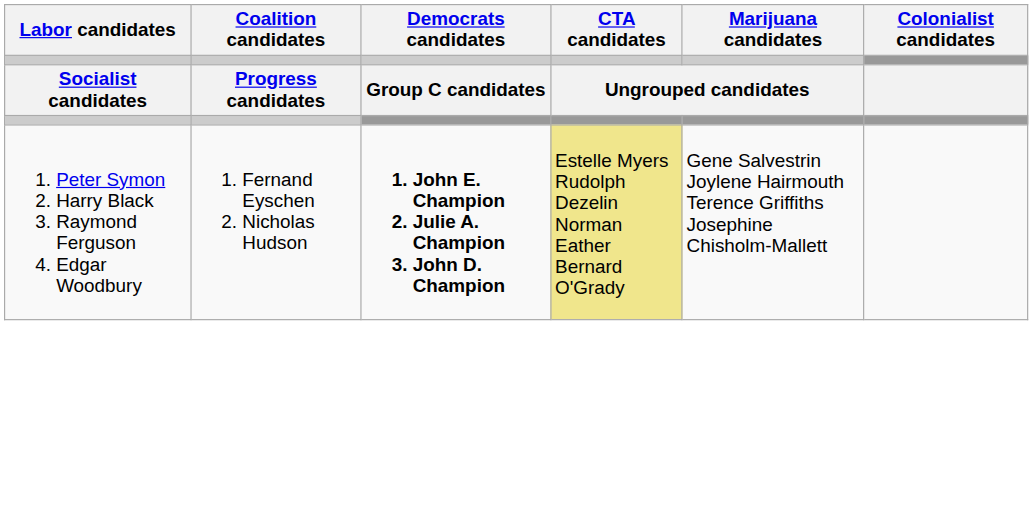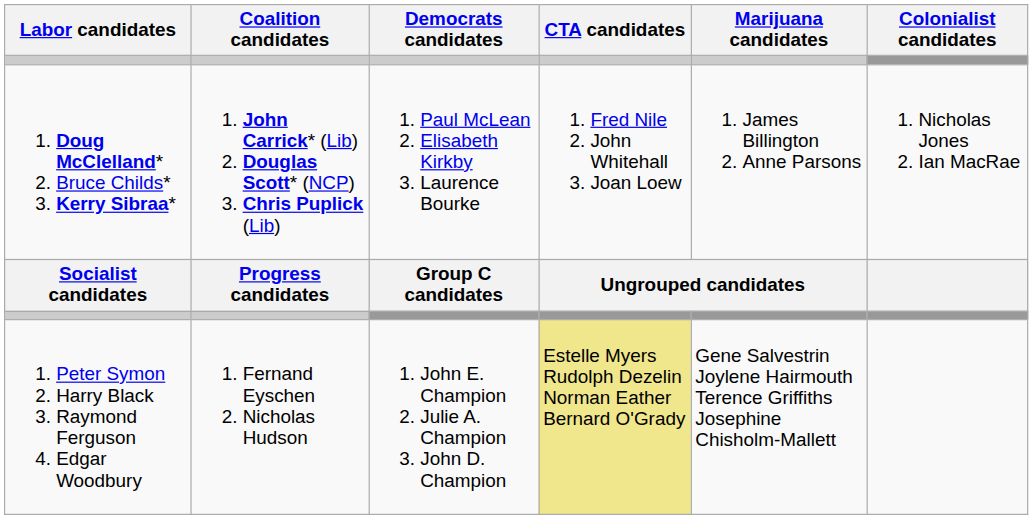+ row: Doug McClelland* Bruce Childs* Kerry Sibraa* | John Carrick* (Lib) Douglas Scott* (NCP) Chris Puplick (Lib) | Paul McLean Elisabeth Kirkby Laurence Bourke | Fred Nile John Whitehall Joan Loew | James Billington Anne Parsons | Nicholas Jones Ian MacRae
Peter Symon Harry Black Raymond Ferguson Edgar Woodbury | Democrats candidates: bold -> normal
